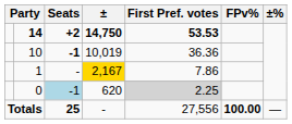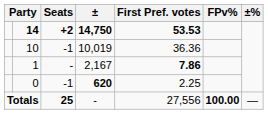10 | Seats: bold -> normal
1 | ±: gold background -> no background
1 | First Pref. votes: normal -> bold
0 | Seats: lightblue background -> no background
0 | ±: normal -> bold
0 | First Pref. votes: lightgrey background -> no background
